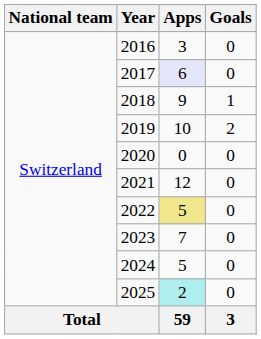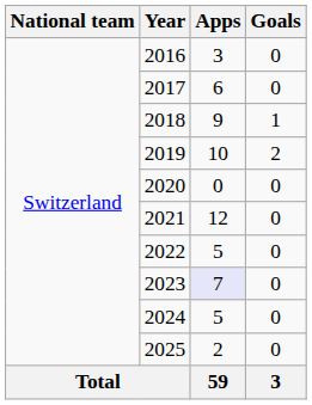2017 | Apps: lavender background -> no background
2022 | Apps: khaki background -> no background
2023 | Apps: no background -> lavender background
2025 | Apps: paleturquoise background -> no background
